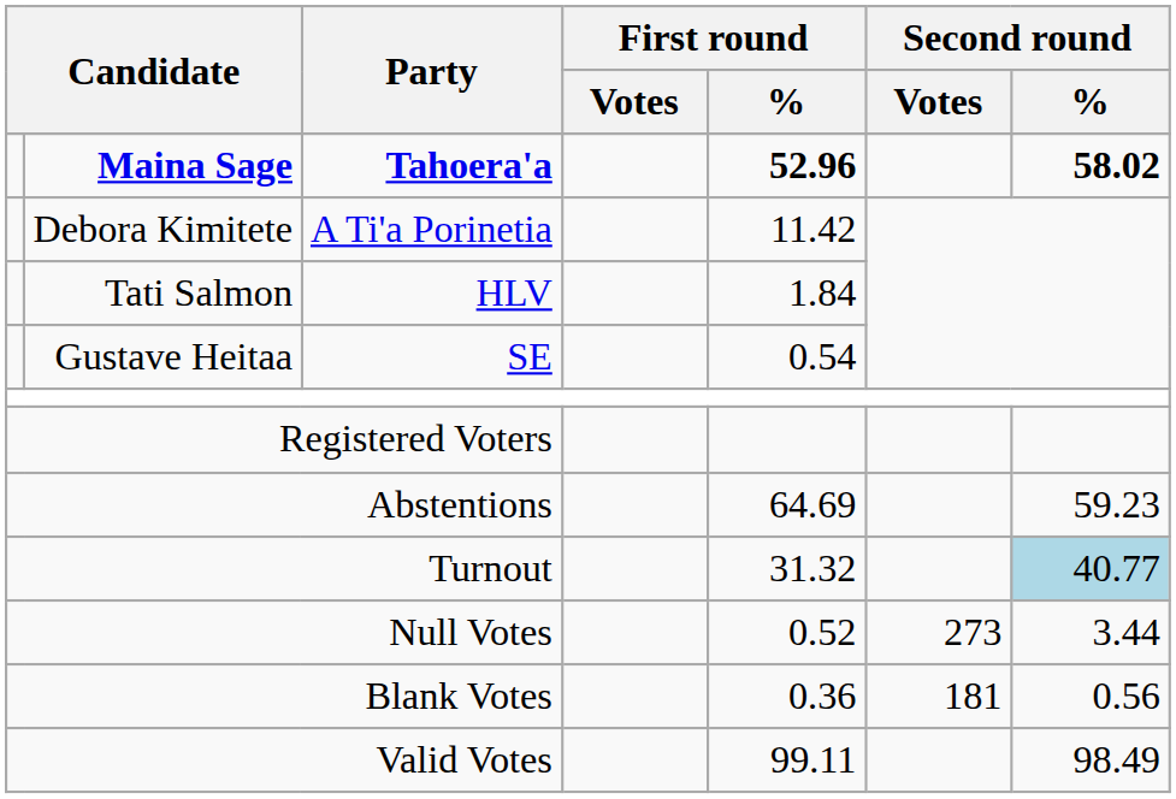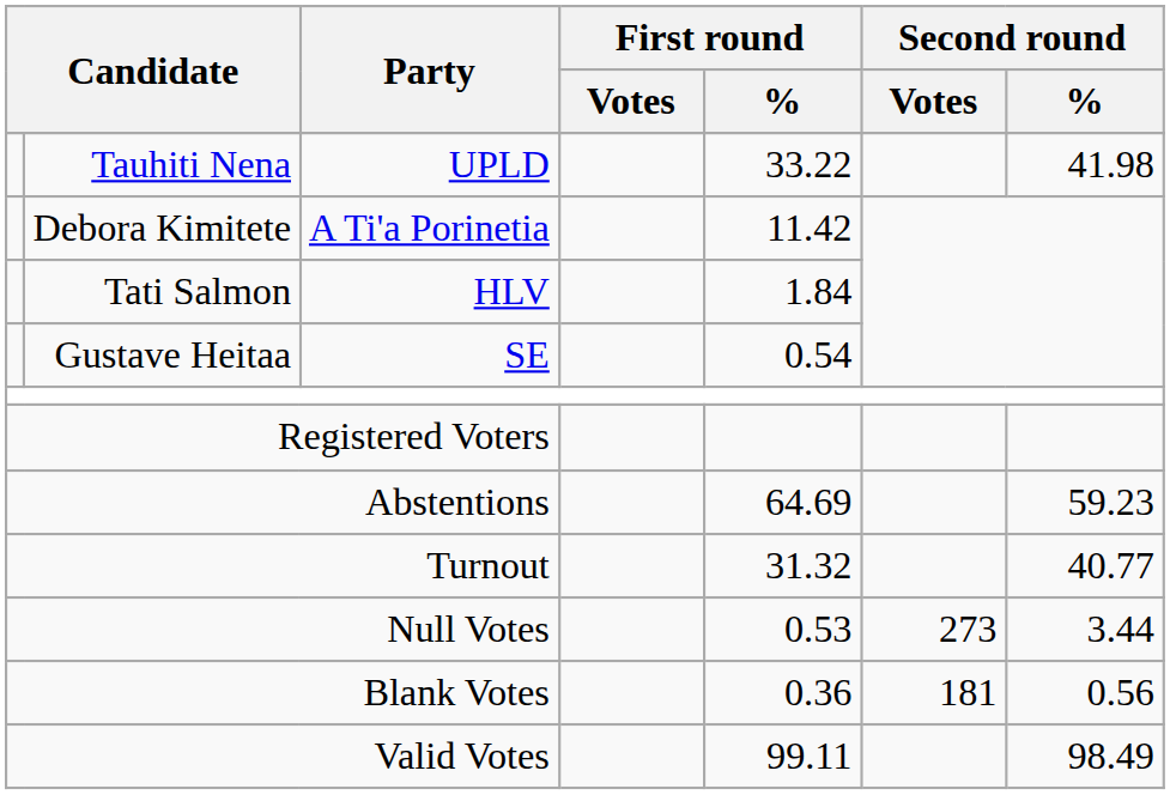- row: Maina Sage | Tahoera'a | 52.96 | 58.02
+ row: Tauhiti Nena | UPLD | 33.22 | 41.98
Turnout | Second round / %: lightblue background -> no background
Null Votes | First round / %: 0.52 -> 0.53
